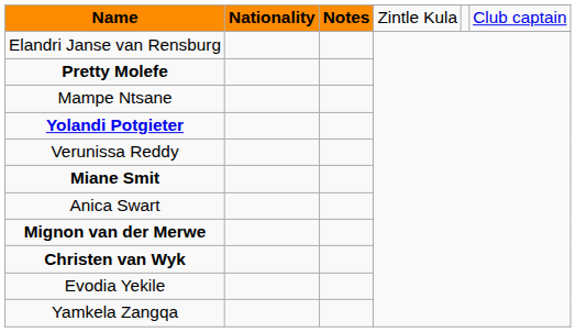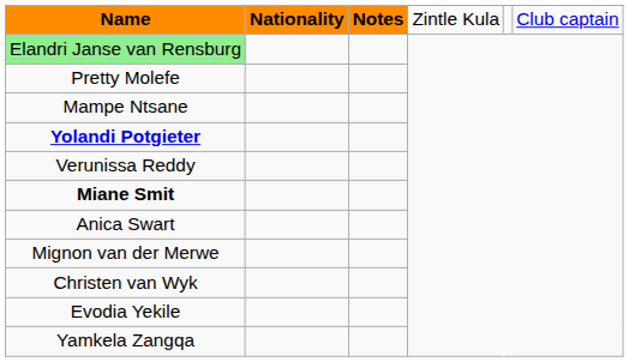Elandri Janse van Rensburg | Name: no background -> lightgreen background
Pretty Molefe | Name: bold -> normal
Mignon van der Merwe | Name: bold -> normal
Christen van Wyk | Name: bold -> normal
